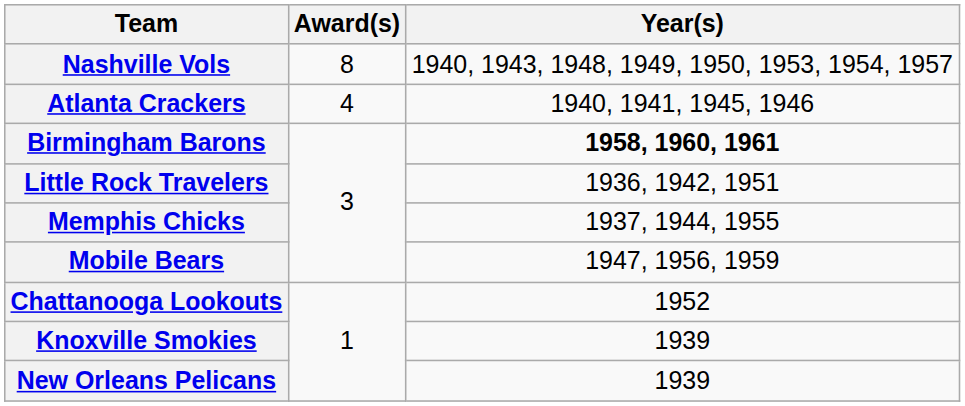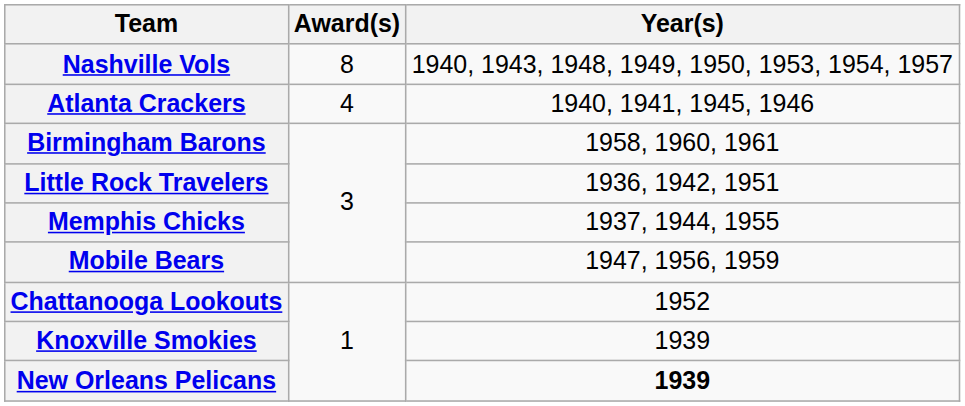Birmingham Barons | Year(s): bold -> normal
New Orleans Pelicans | Year(s): normal -> bold
